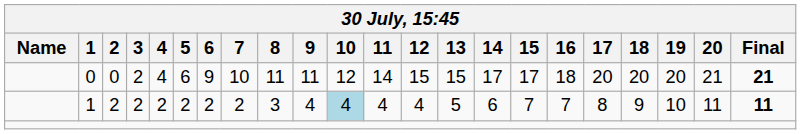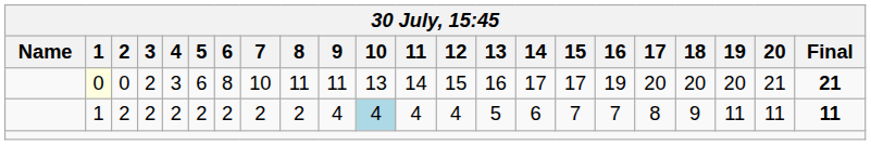row 3 | 1: no background -> lightyellow background
row 3 | 4: 4 -> 3
row 3 | 6: 9 -> 8
row 3 | 10: 12 -> 13
row 3 | 13: 15 -> 16
row 3 | 16: 18 -> 19
row 4 | 8: 3 -> 2
row 4 | 19: 10 -> 11
